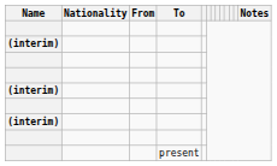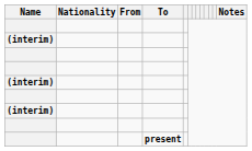row 10 | To: normal -> bold
